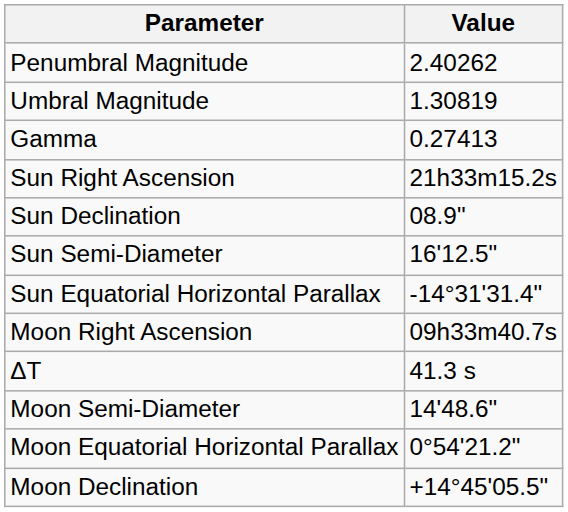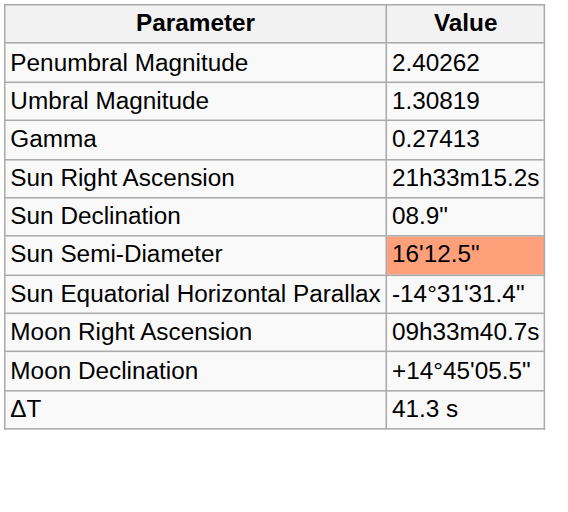Sun Semi-Diameter | Value: no background -> lightsalmon background
rows swapped: Moon Declination <-> ΔT
- row: Moon Semi-Diameter | 14'48.6"
- row: Moon Equatorial Horizontal Parallax | 0°54'21.2"
